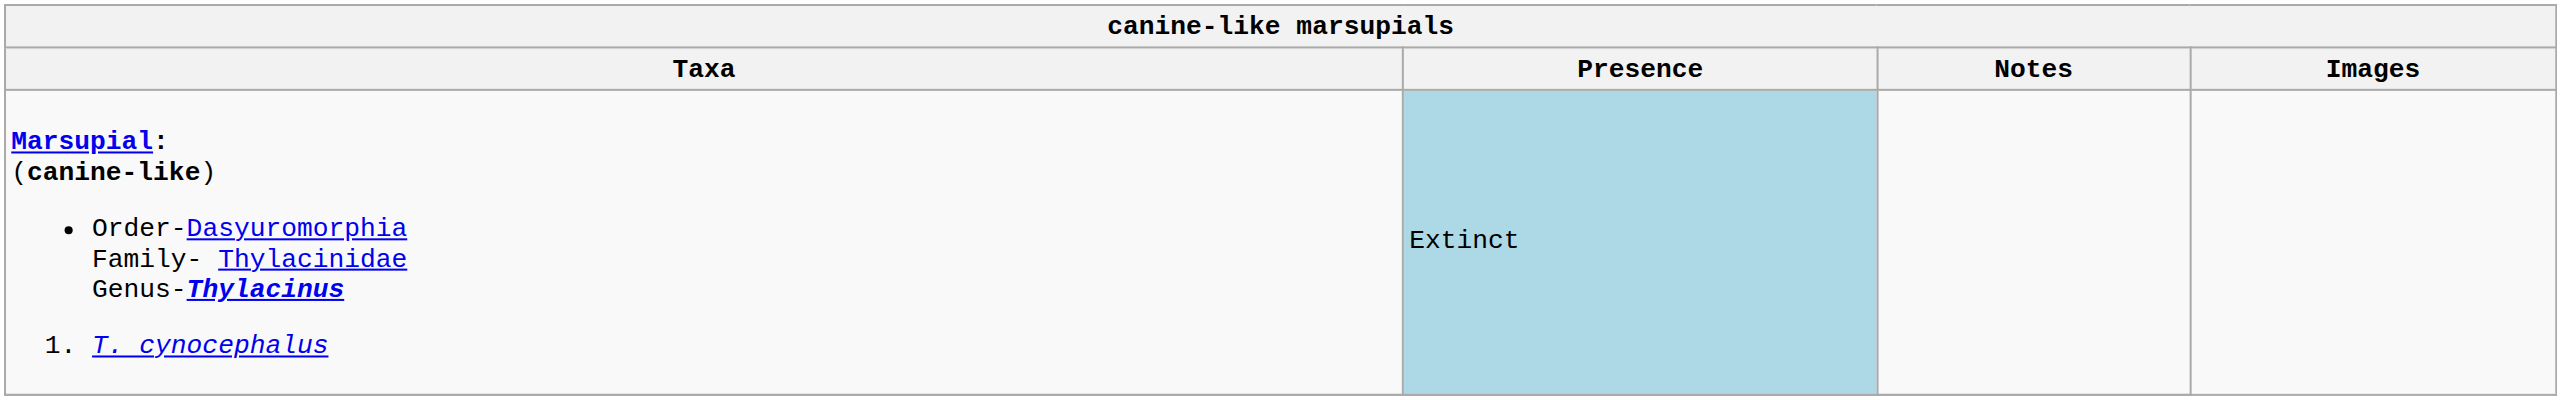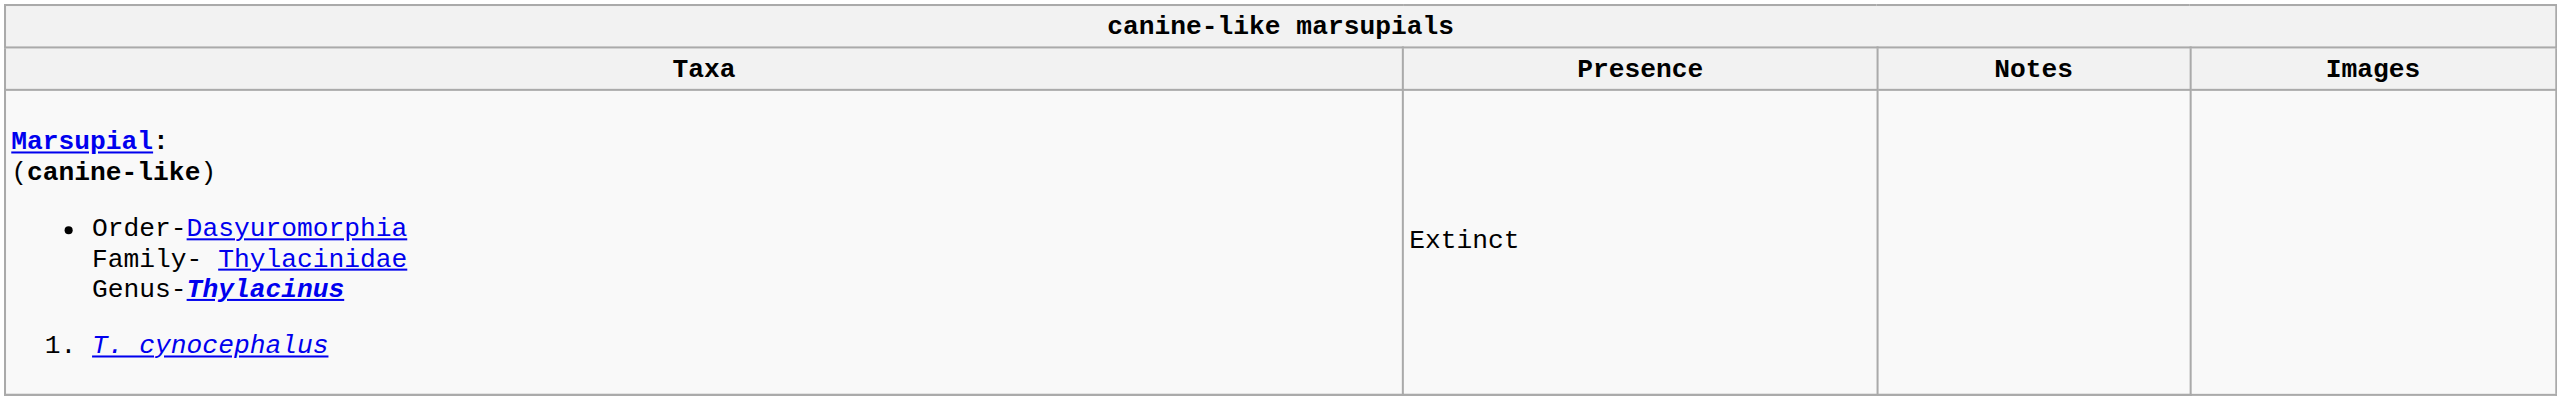row 3 | Presence: lightblue background -> no background
